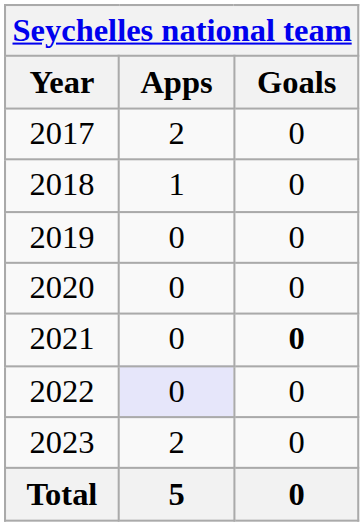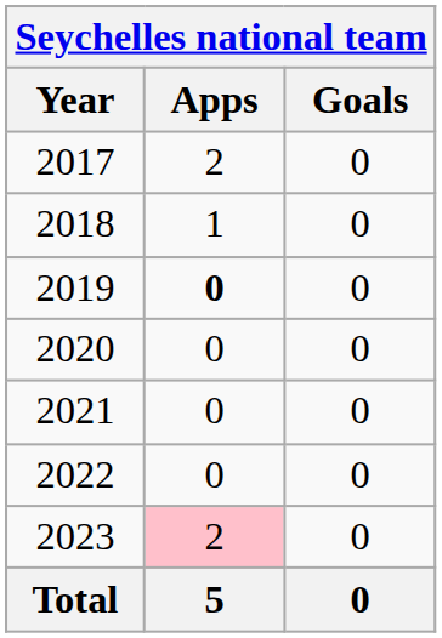2019 | Apps: normal -> bold
2021 | Goals: bold -> normal
2022 | Apps: lavender background -> no background
2023 | Apps: no background -> pink background
